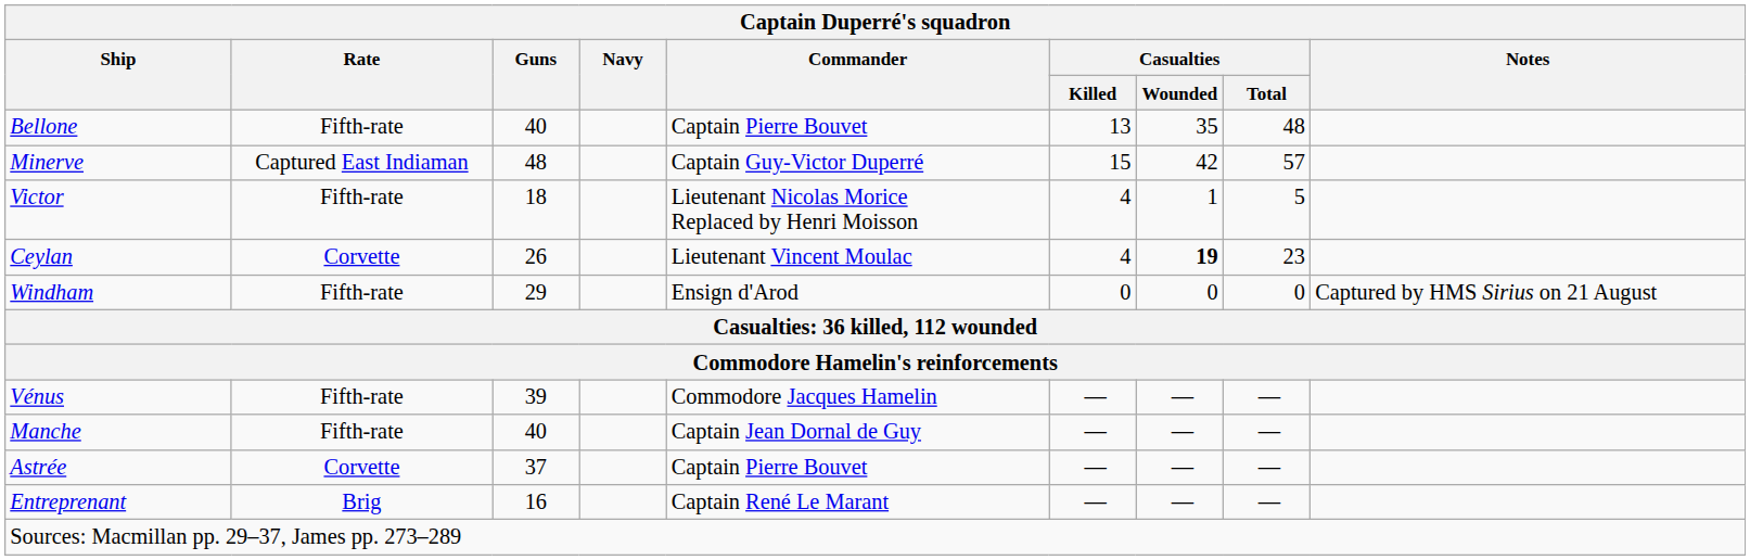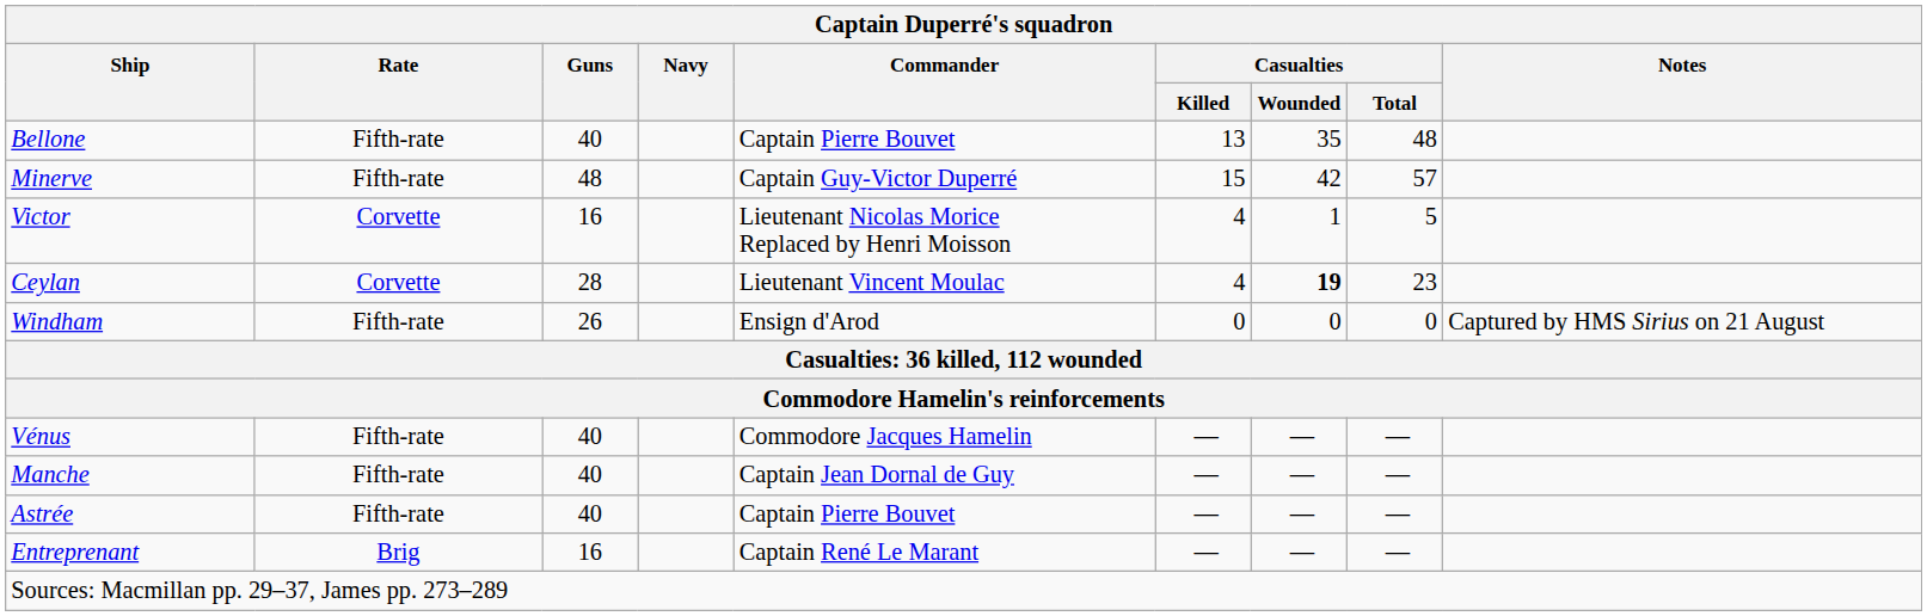Minerve | Rate: Captured East Indiaman -> Fifth-rate
Victor | Rate: Fifth-rate -> Corvette
Victor | Guns: 18 -> 16
Ceylan | Guns: 26 -> 28
Windham | Guns: 29 -> 26
Vénus | Guns: 39 -> 40
Astrée | Rate: Corvette -> Fifth-rate
Astrée | Guns: 37 -> 40
